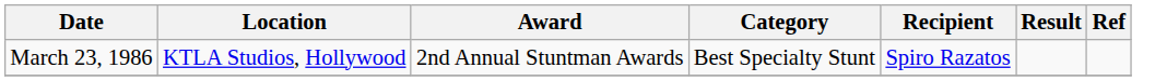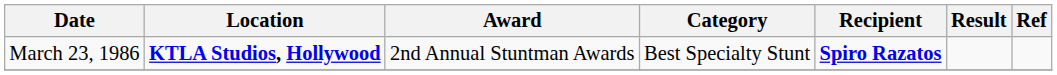March 23, 1986 | Location: normal -> bold
March 23, 1986 | Recipient: normal -> bold
